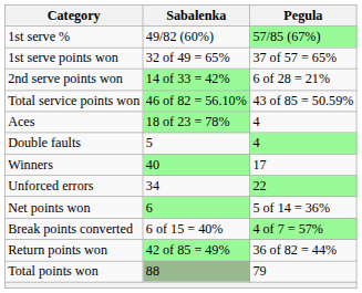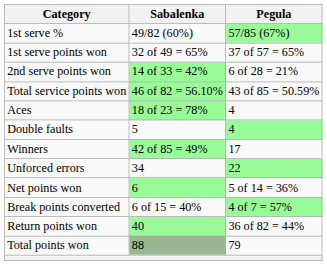Winners | Sabalenka: 40 -> 42 of 85 = 49%
Return points won | Sabalenka: 42 of 85 = 49% -> 40
